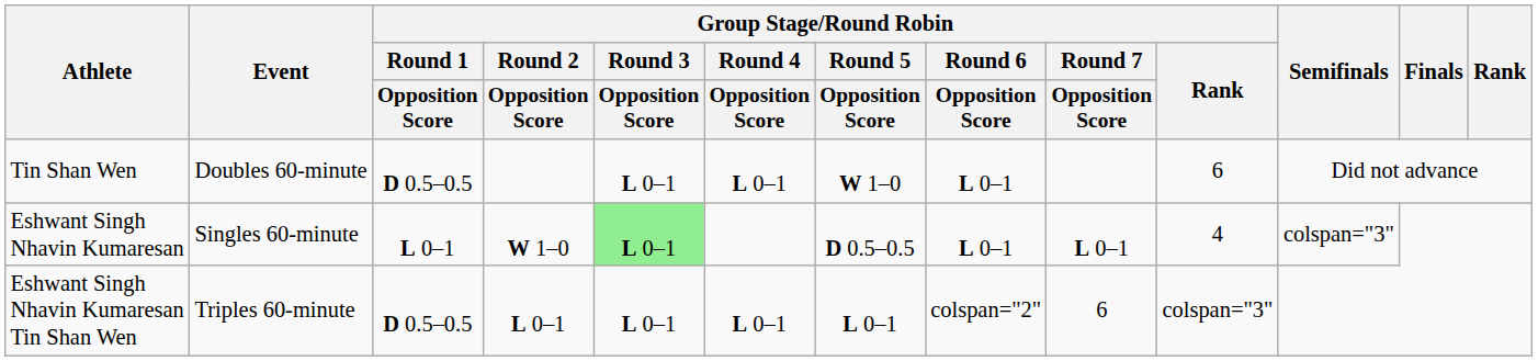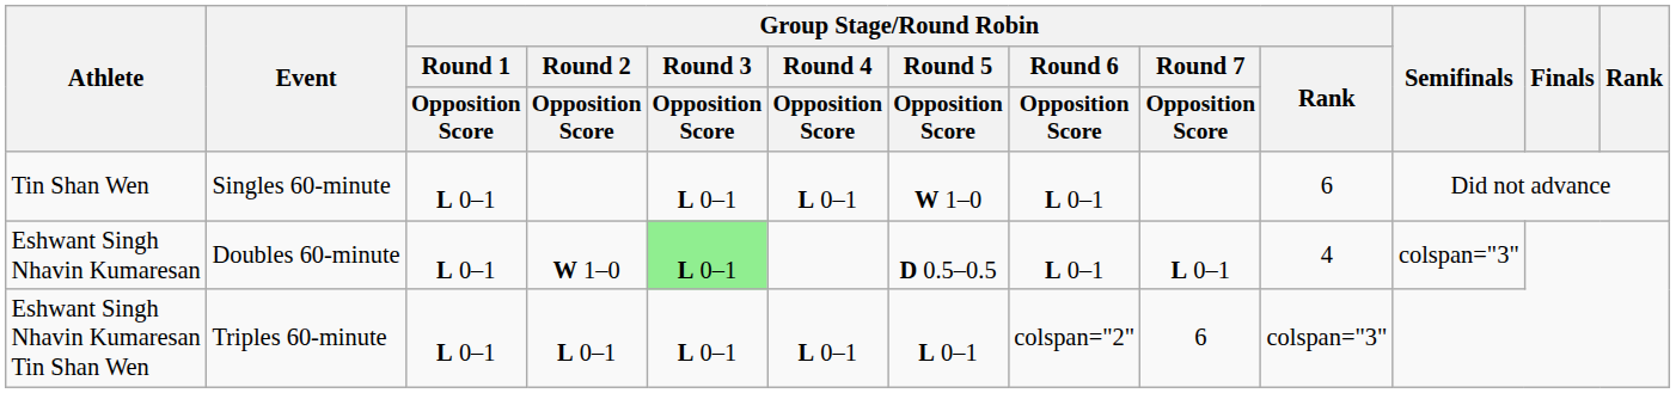Tin Shan Wen | Event: Doubles 60-minute -> Singles 60-minute
Tin Shan Wen | Group Stage/Round Robin / Round 1 / Opposition Score: D 0.5–0.5 -> L 0–1
Eshwant Singh Nhavin Kumaresan | Event: Singles 60-minute -> Doubles 60-minute
Eshwant Singh Nhavin Kumaresan Tin Shan Wen | Group Stage/Round Robin / Round 1 / Opposition Score: D 0.5–0.5 -> L 0–1
